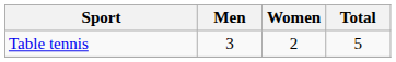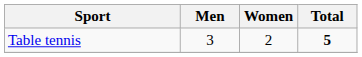Table tennis | Total: normal -> bold
